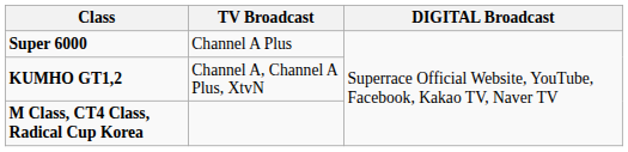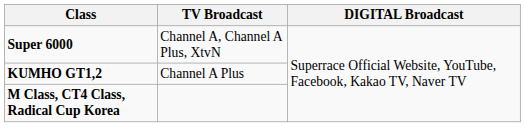Super 6000 | TV Broadcast: Channel A Plus -> Channel A, Channel A Plus, XtvN
KUMHO GT1,2 | TV Broadcast: Channel A, Channel A Plus, XtvN -> Channel A Plus
